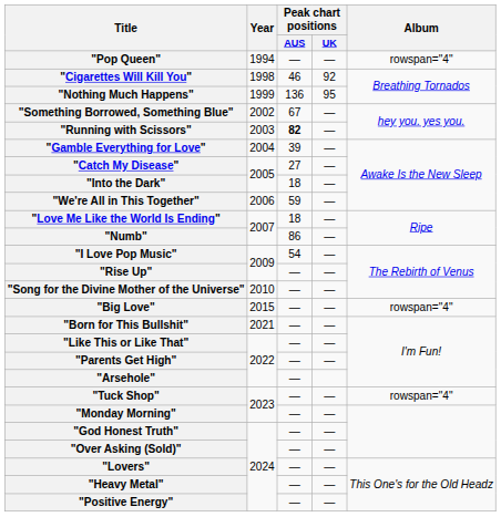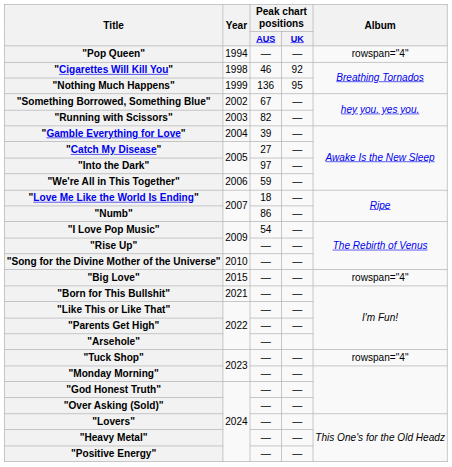"Running with Scissors" | Peak chart positions / AUS: bold -> normal
"Into the Dark" | Peak chart positions / AUS: 18 -> 97
